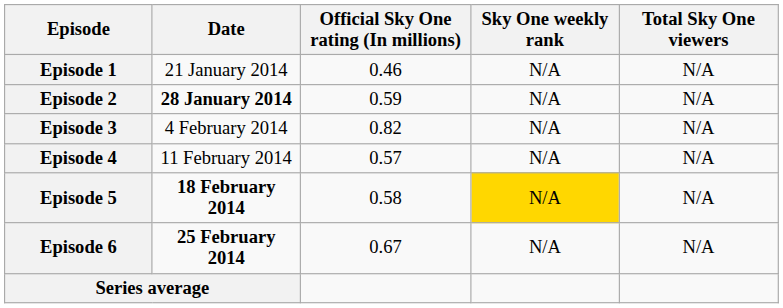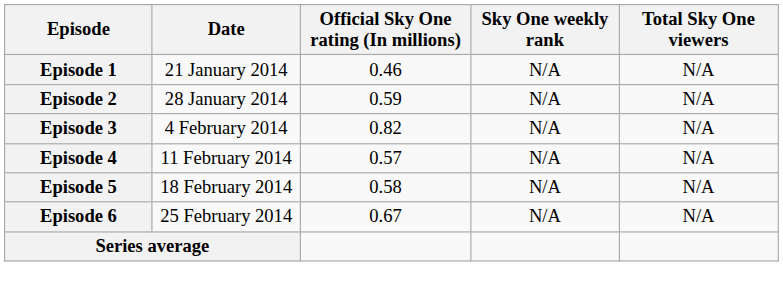Episode 2 | Date: bold -> normal
Episode 5 | Date: bold -> normal
Episode 5 | Sky One weekly rank: gold background -> no background
Episode 6 | Date: bold -> normal
